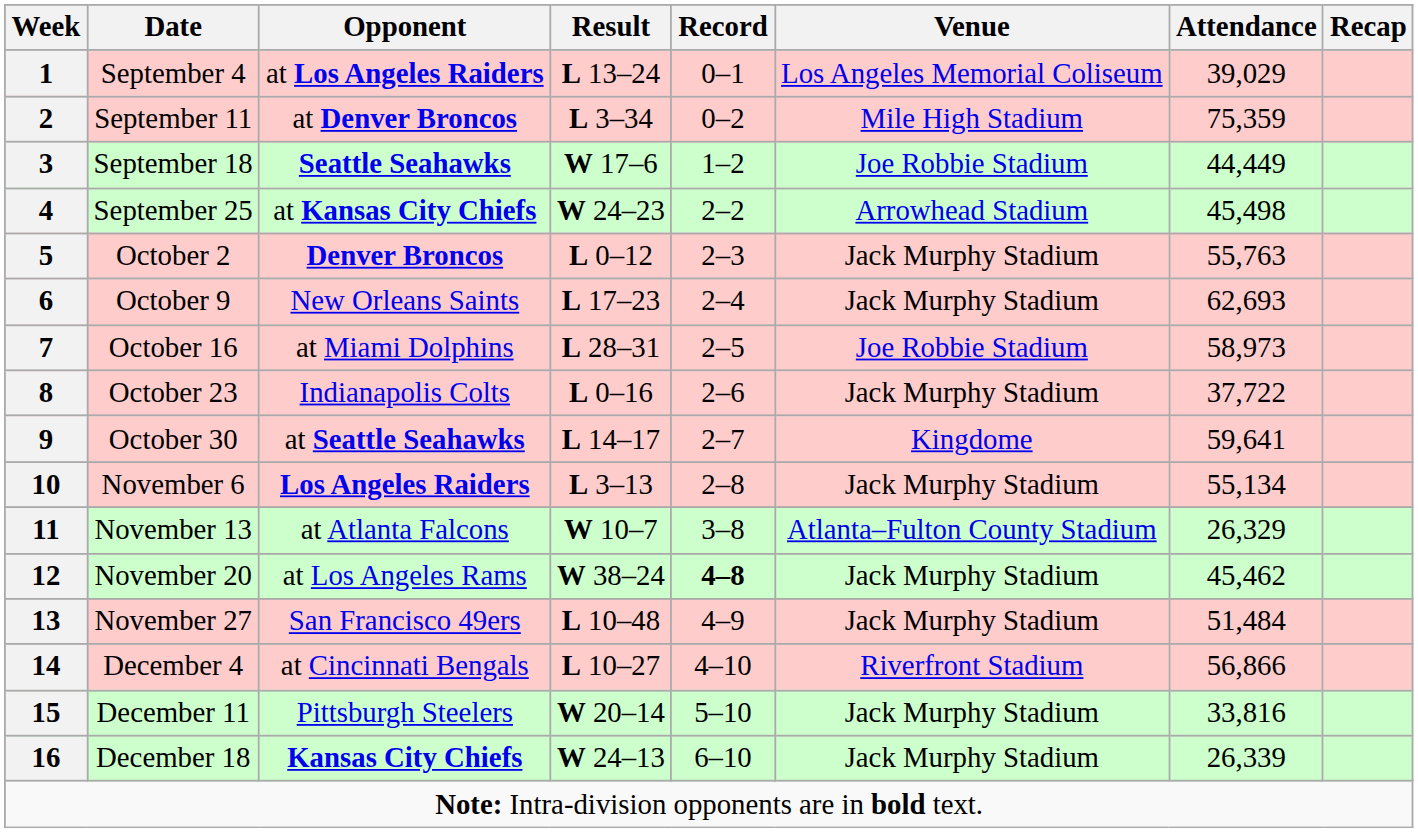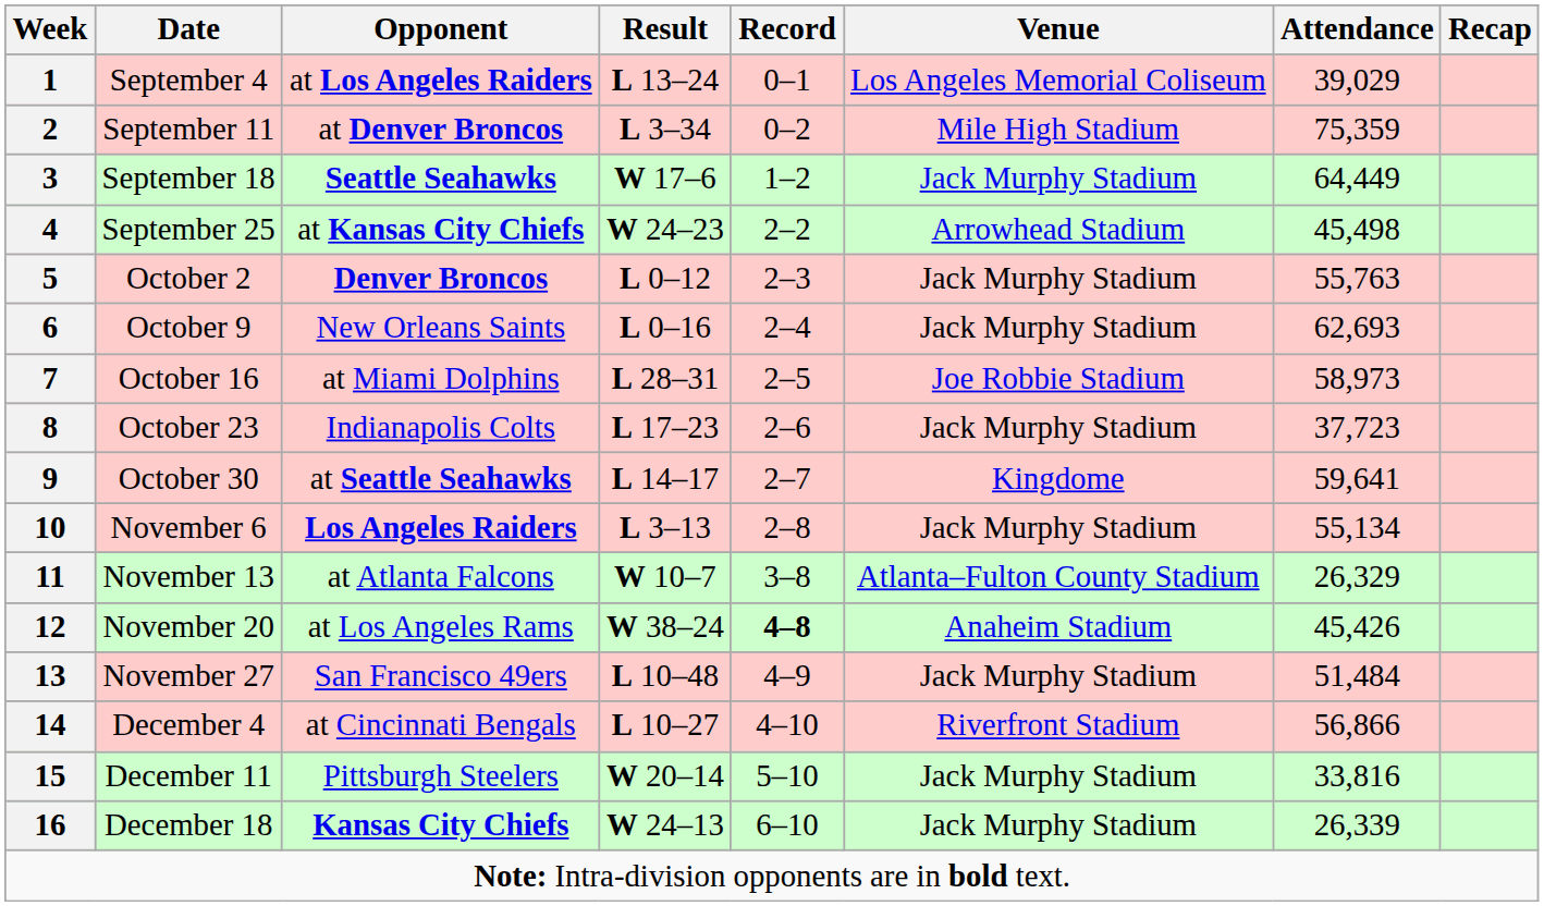3 | Venue: Joe Robbie Stadium -> Jack Murphy Stadium
3 | Attendance: 44,449 -> 64,449
6 | Result: L 17–23 -> L 0–16
8 | Result: L 0–16 -> L 17–23
8 | Attendance: 37,722 -> 37,723
12 | Venue: Jack Murphy Stadium -> Anaheim Stadium
12 | Attendance: 45,462 -> 45,426
